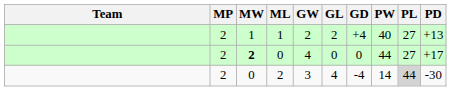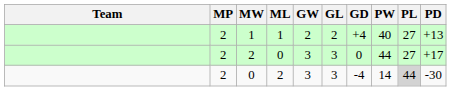row 3 | MW: bold -> normal
row 3 | GW: 4 -> 3
row 3 | GL: 0 -> 3
row 4 | GL: 4 -> 3
